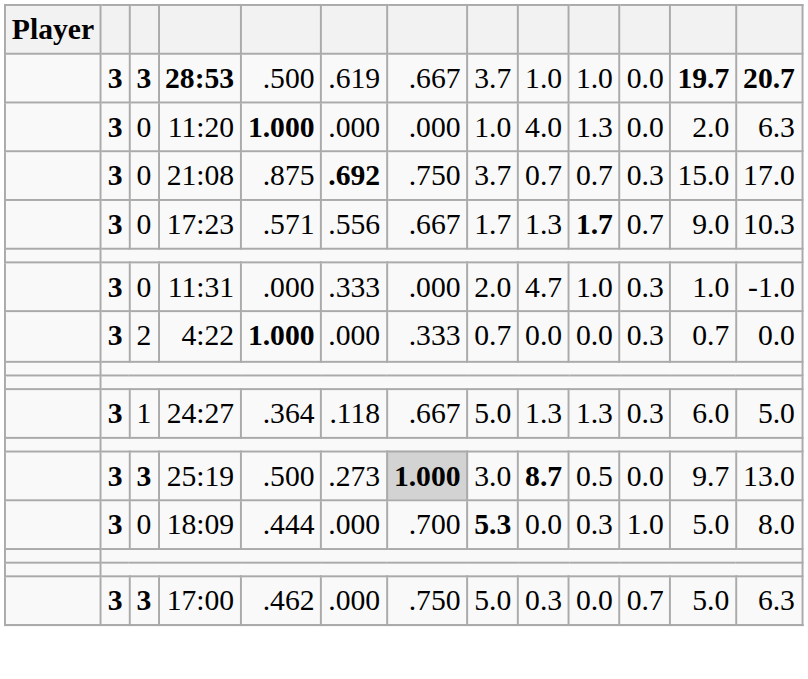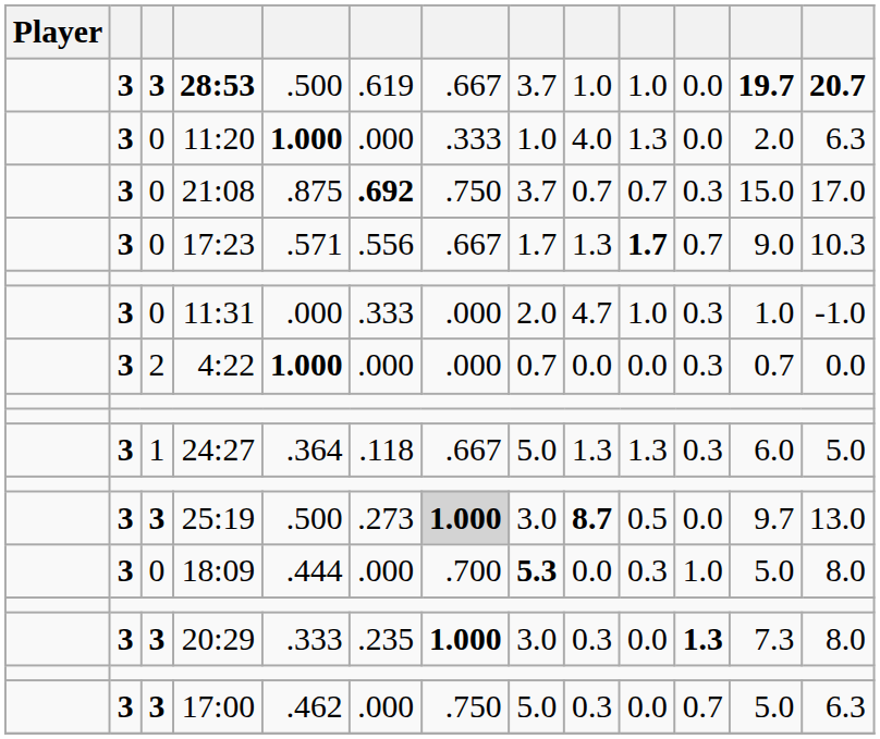11:20 | column 7: .000 -> .333
4:22 | column 7: .333 -> .000
+ row: 3 | 3 | 20:29 | .333 | .235 | 1.000 | 3.0 | 0.3 | 0.0 | 1.3 | 7.3 | 8.0
